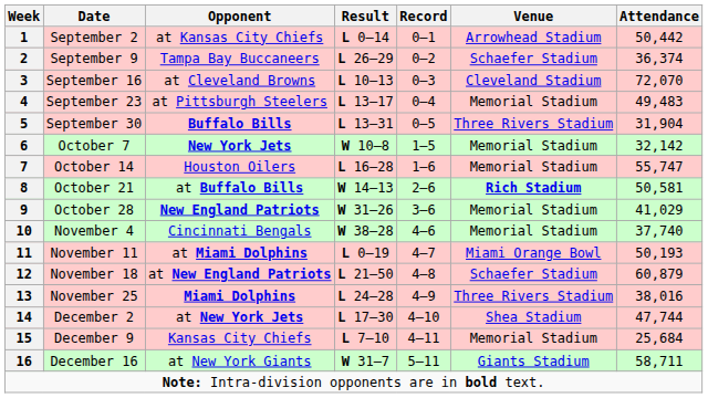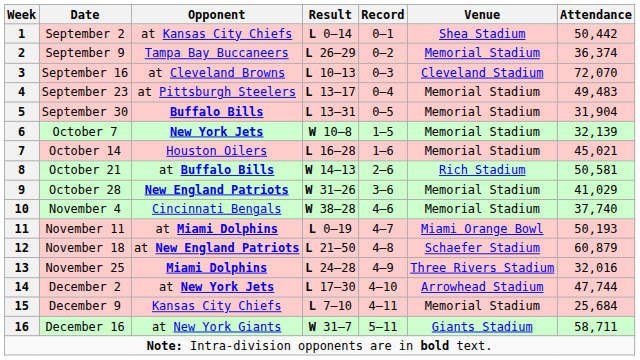1 | Venue: Arrowhead Stadium -> Shea Stadium
2 | Venue: Schaefer Stadium -> Memorial Stadium
5 | Venue: Three Rivers Stadium -> Memorial Stadium
6 | Attendance: 32,142 -> 32,139
7 | Attendance: 55,747 -> 45,021
8 | Venue: bold -> normal
13 | Attendance: 38,016 -> 32,016
14 | Venue: Shea Stadium -> Arrowhead Stadium
